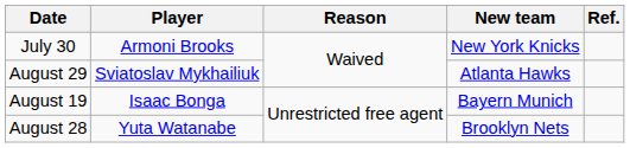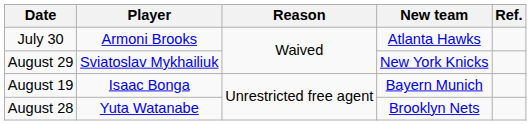July 30 | New team: New York Knicks -> Atlanta Hawks
August 29 | New team: Atlanta Hawks -> New York Knicks
